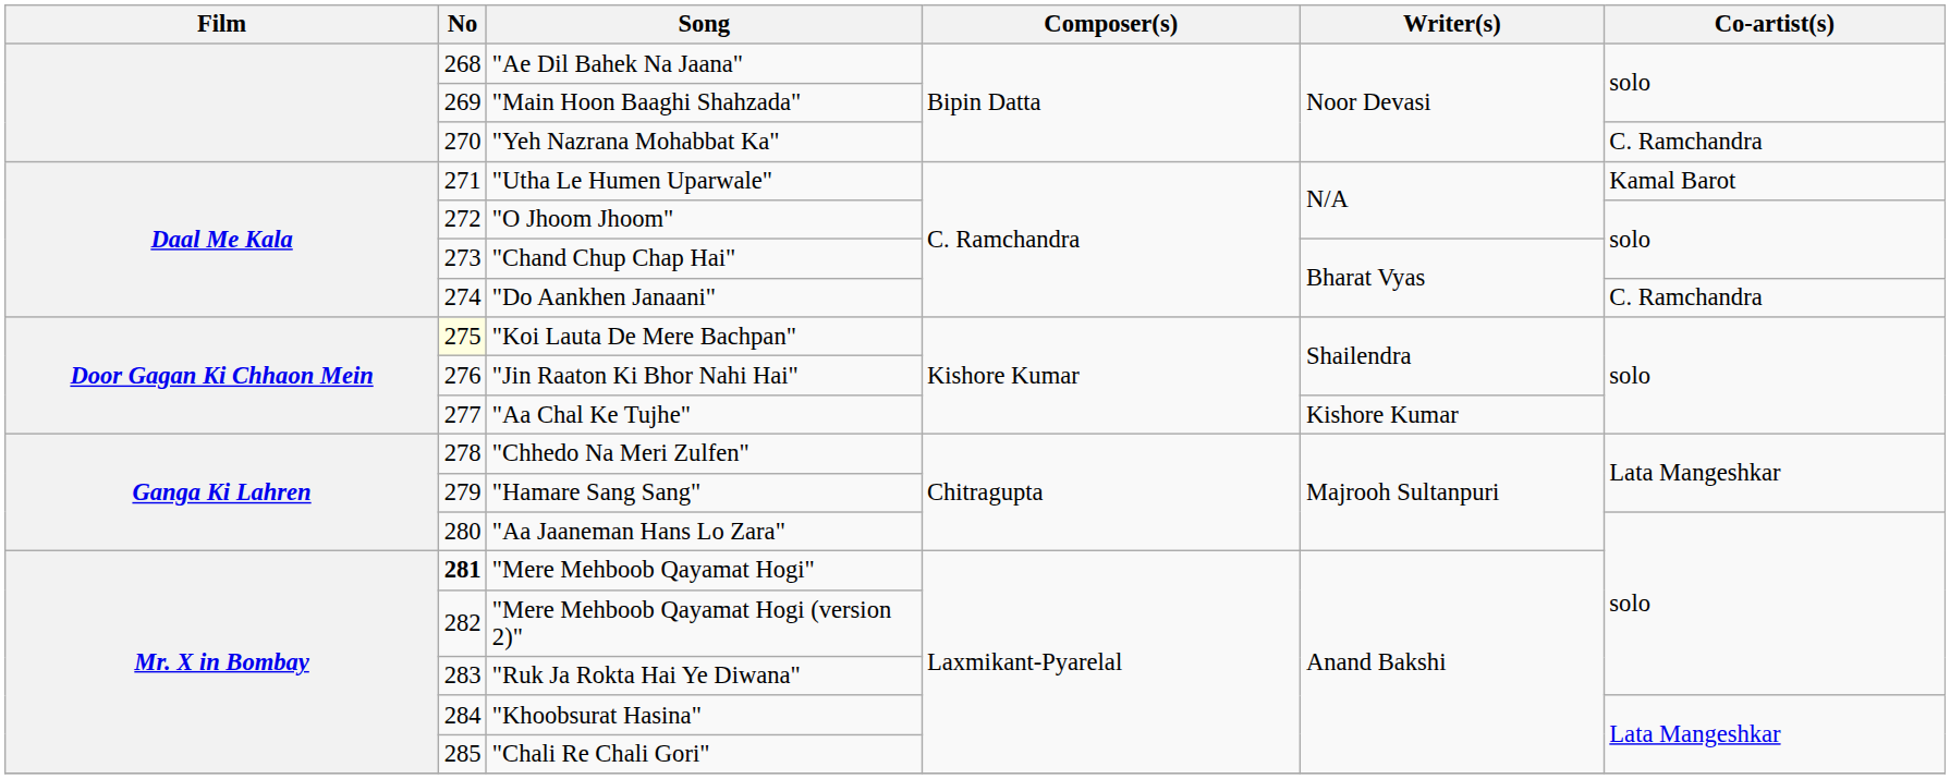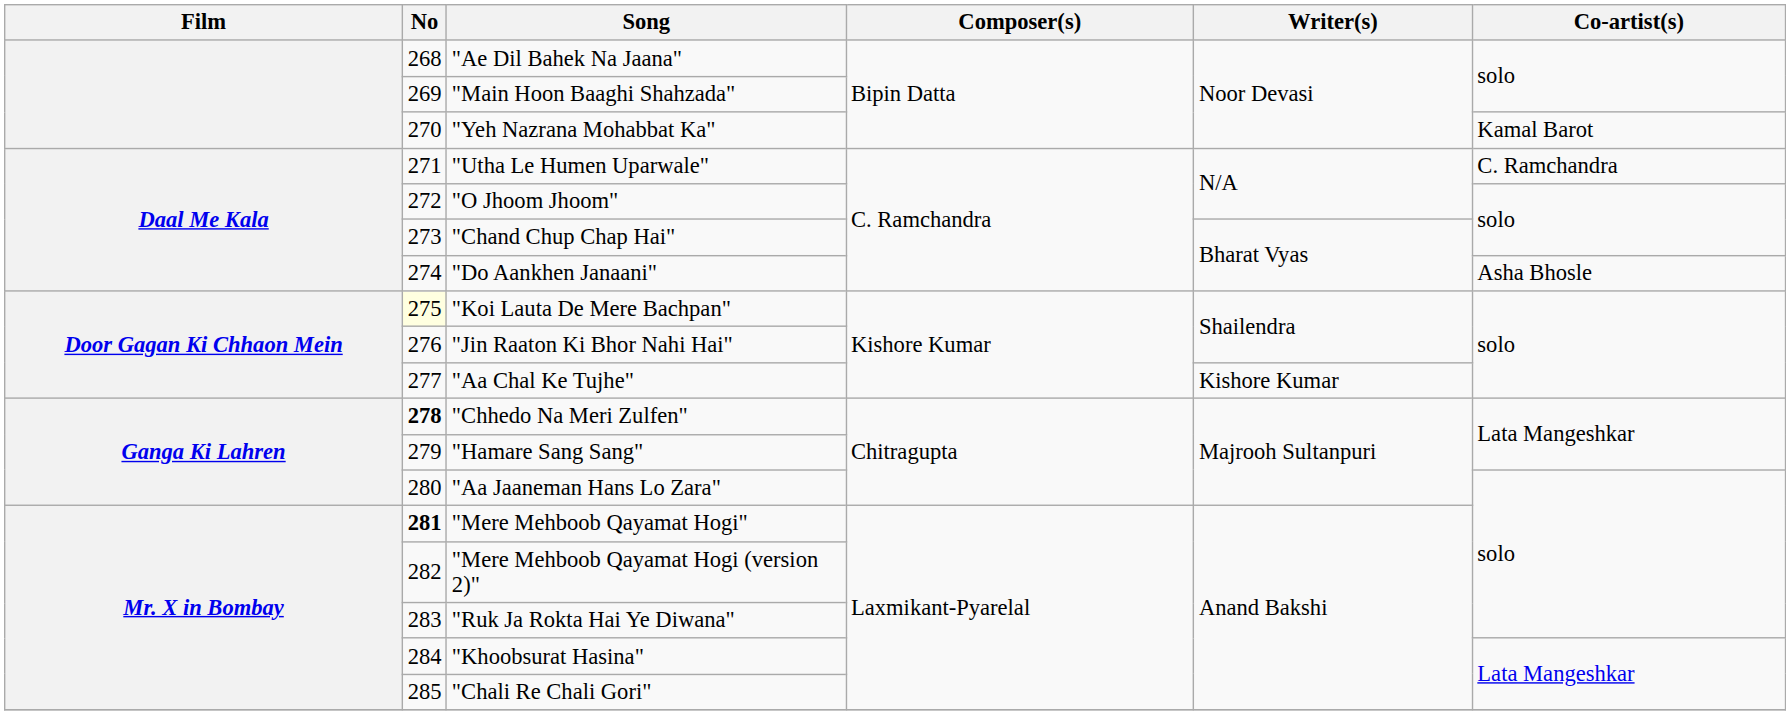"Yeh Nazrana Mohabbat Ka" | Co-artist(s): C. Ramchandra -> Kamal Barot
"Utha Le Humen Uparwale" | Co-artist(s): Kamal Barot -> C. Ramchandra
"Do Aankhen Janaani" | Co-artist(s): C. Ramchandra -> Asha Bhosle
"Chhedo Na Meri Zulfen" | No: normal -> bold
